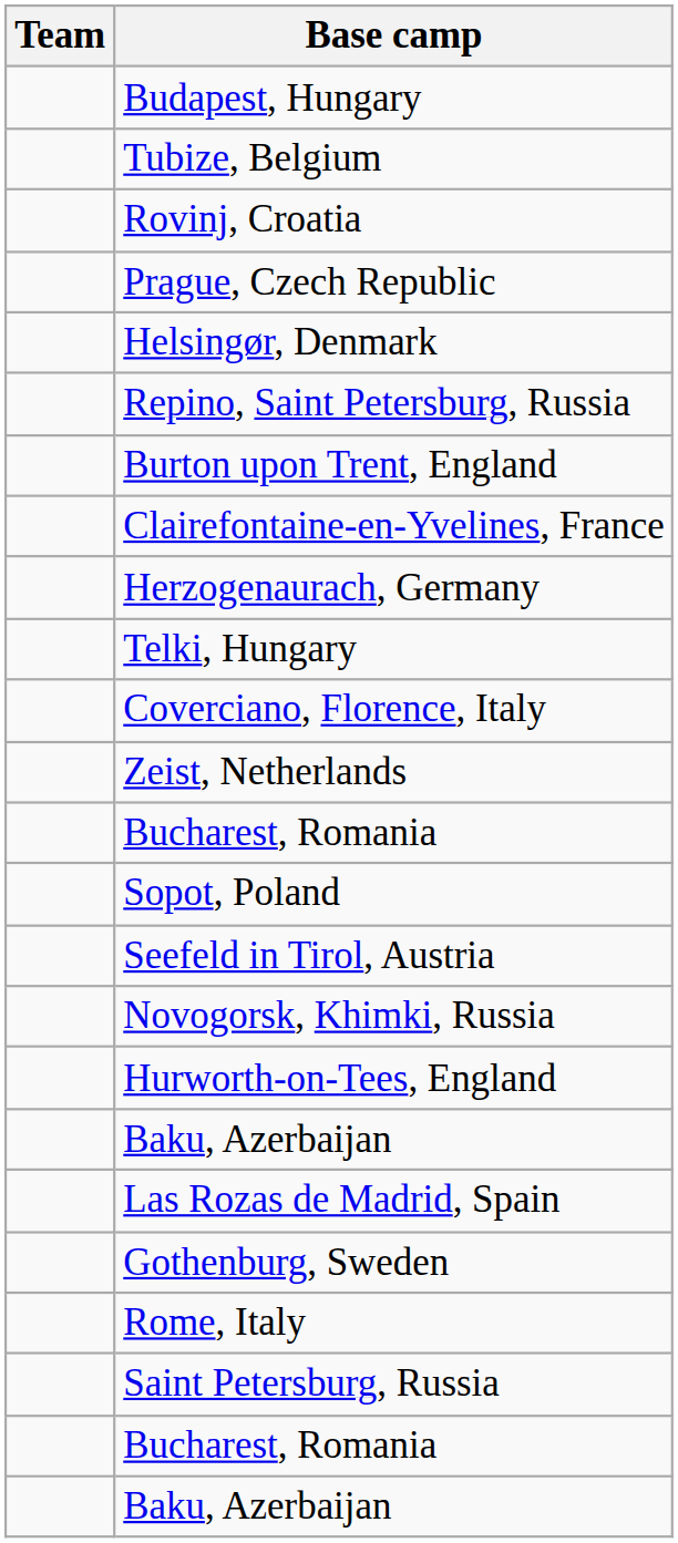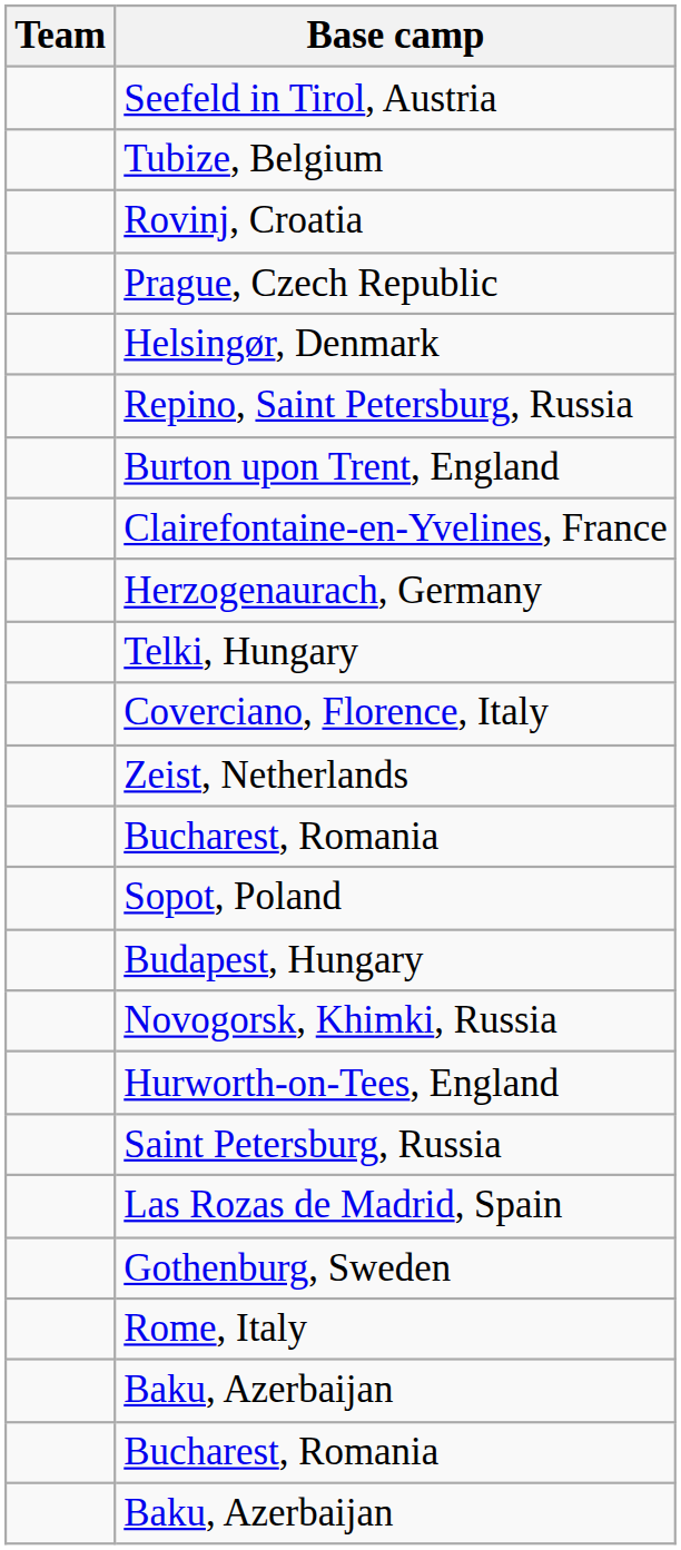row 2 | Base camp: Budapest, Hungary -> Seefeld in Tirol, Austria
row 16 | Base camp: Seefeld in Tirol, Austria -> Budapest, Hungary
row 19 | Base camp: Baku, Azerbaijan -> Saint Petersburg, Russia
row 23 | Base camp: Saint Petersburg, Russia -> Baku, Azerbaijan
